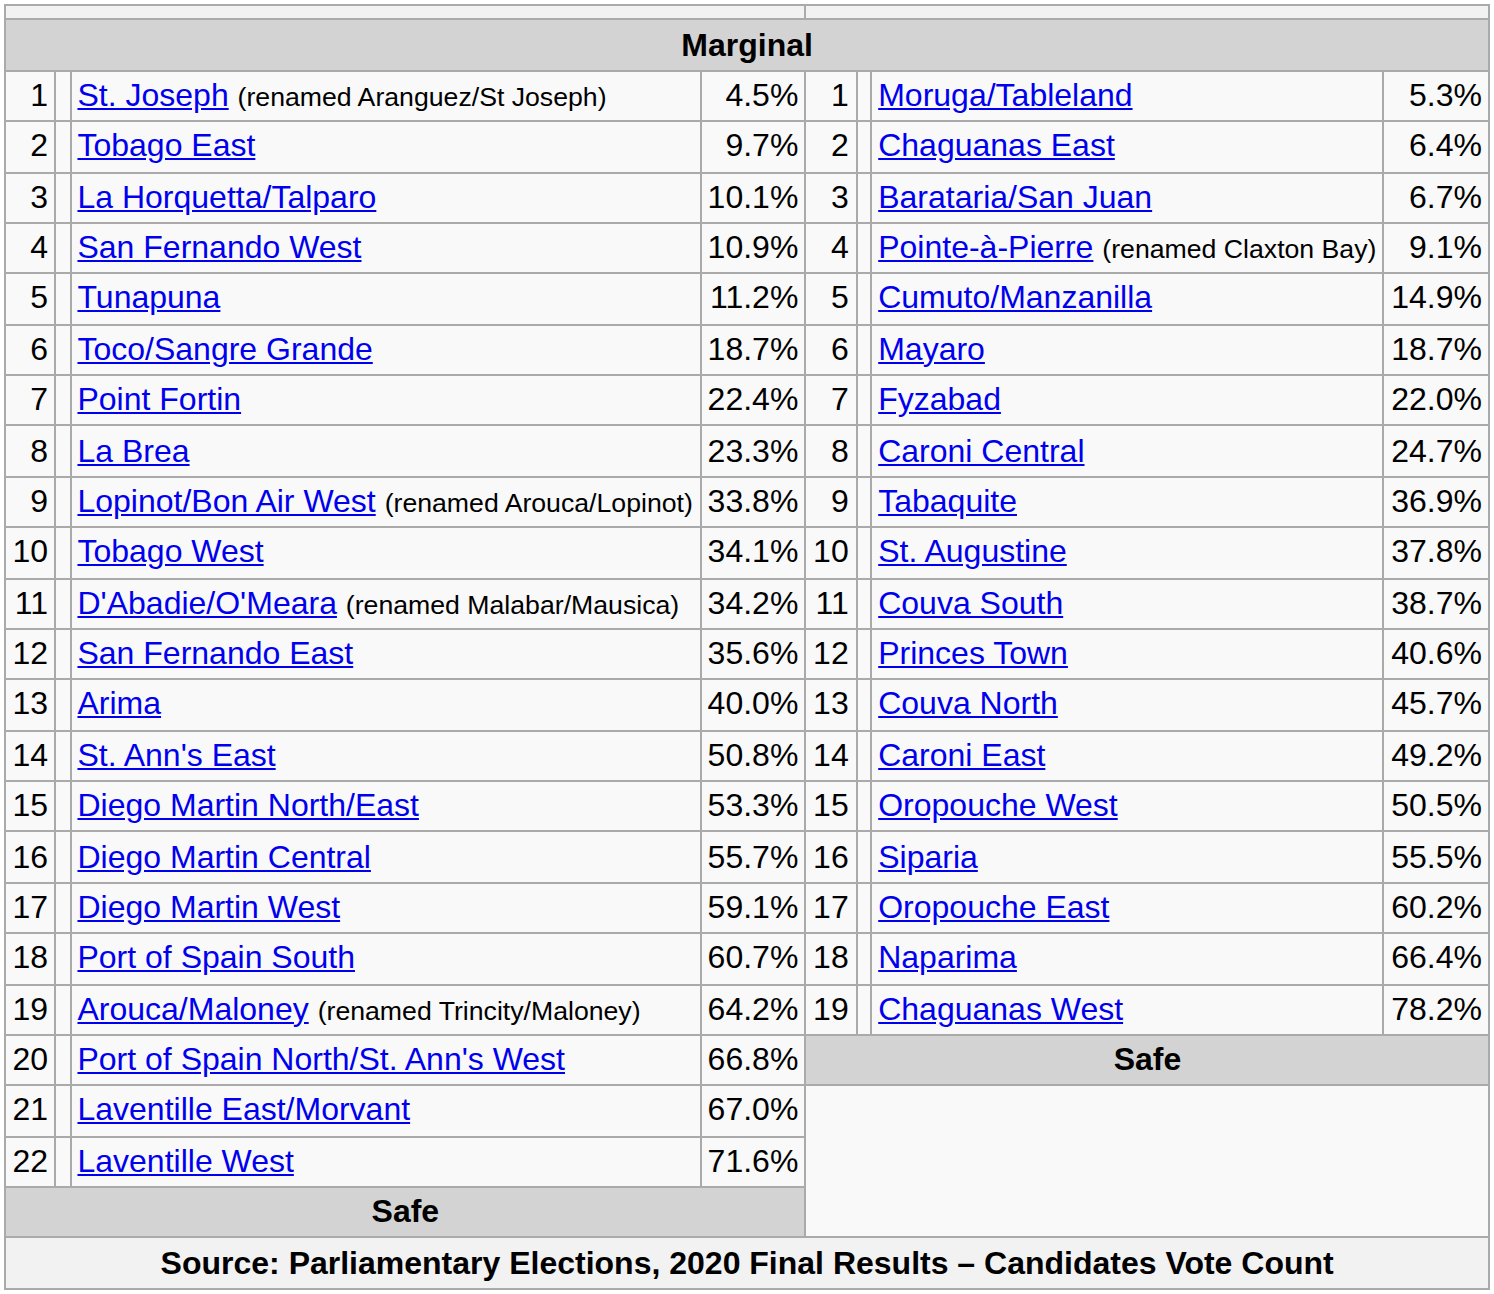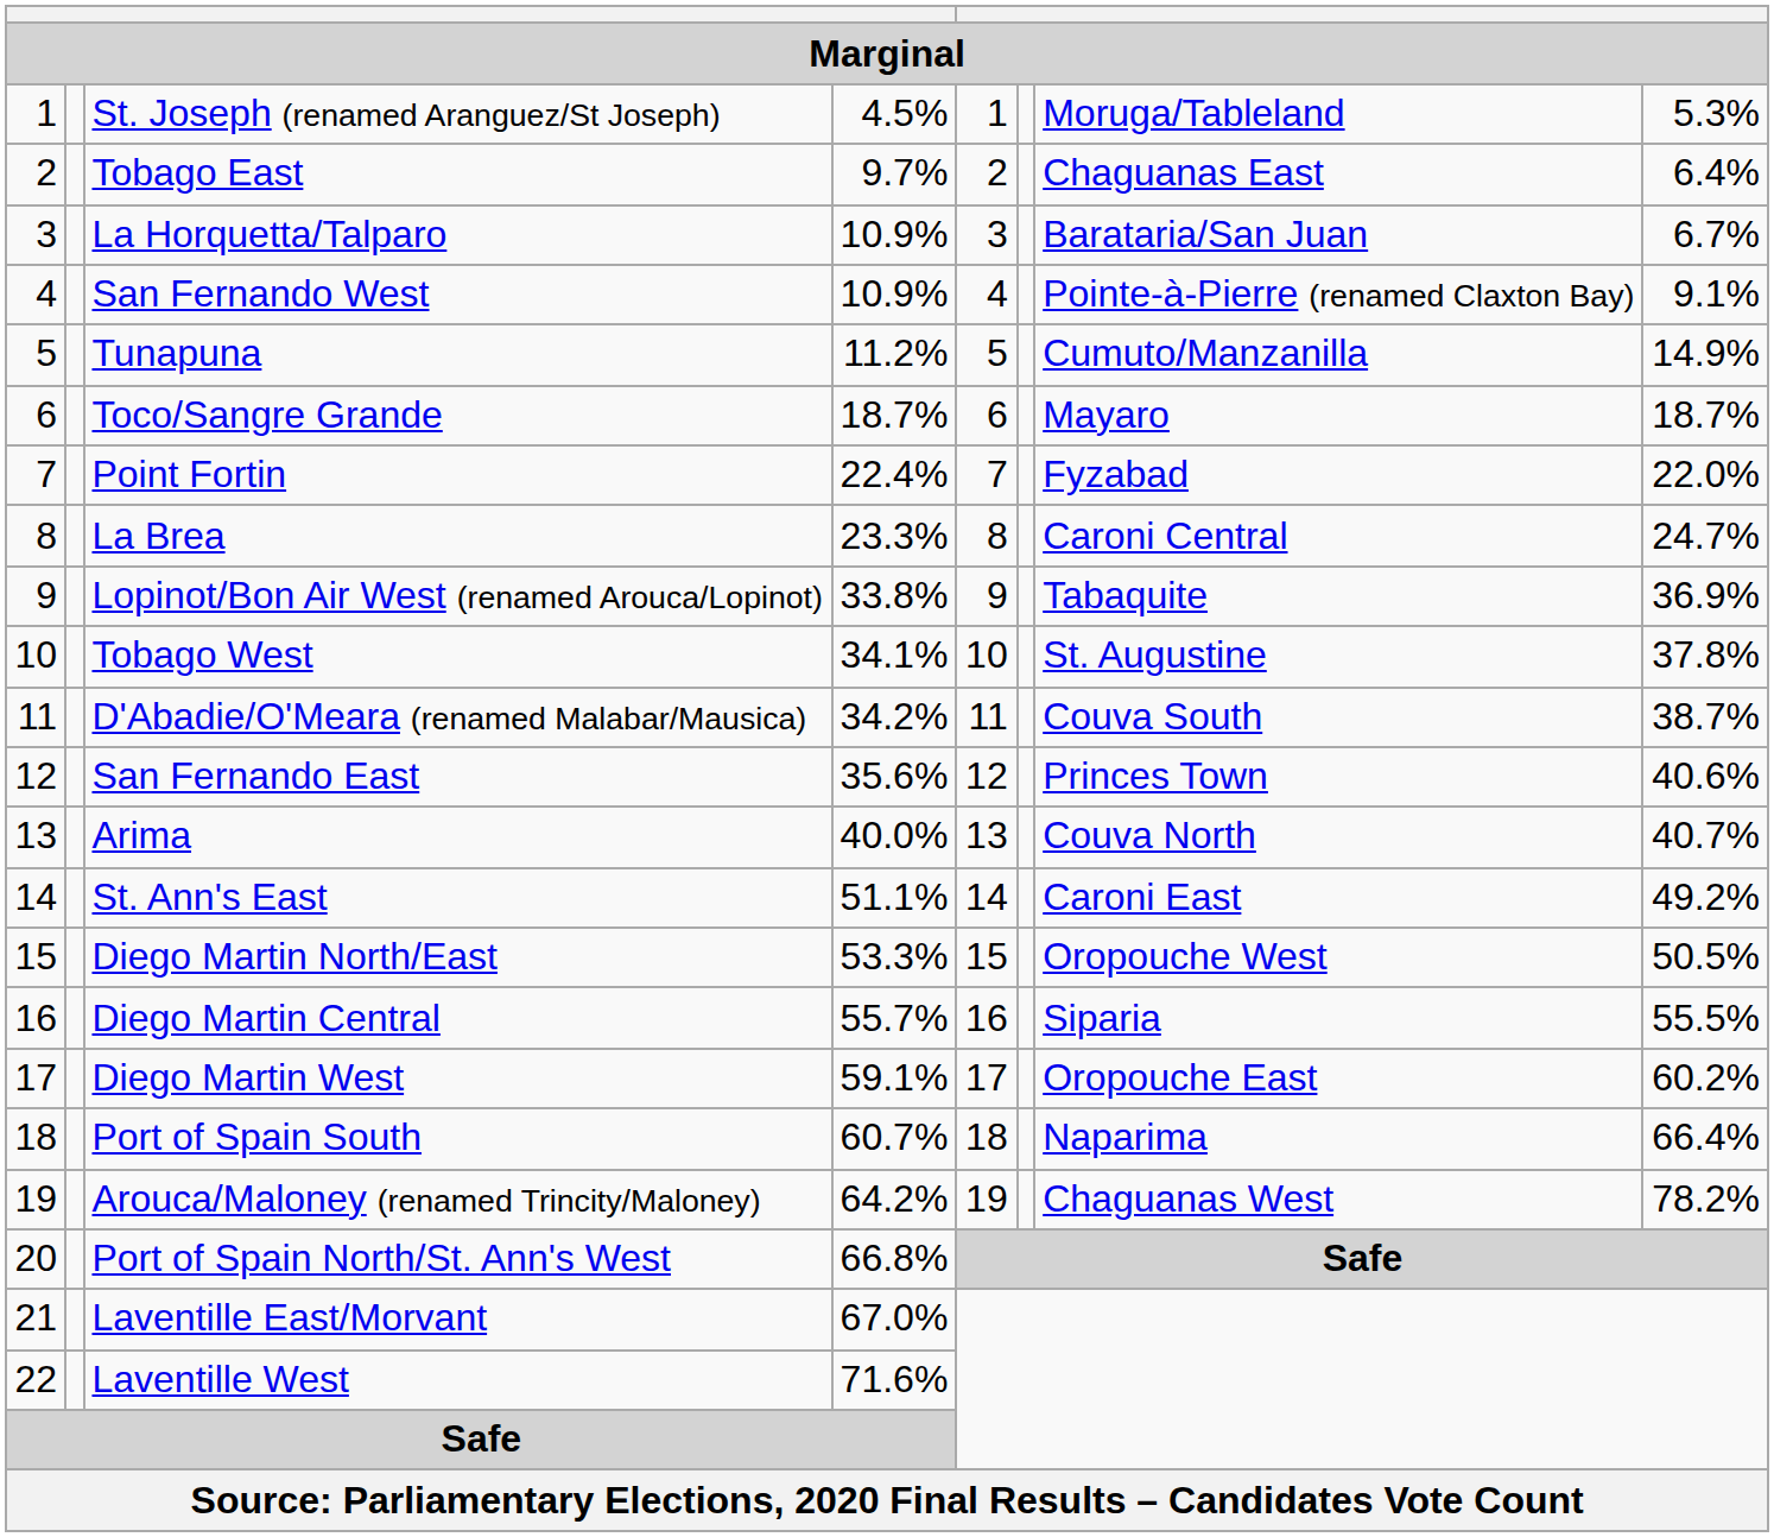La Horquetta/Talparo | column 4: 10.1% -> 10.9%
Arima | column 8: 45.7% -> 40.7%
St. Ann's East | column 4: 50.8% -> 51.1%
